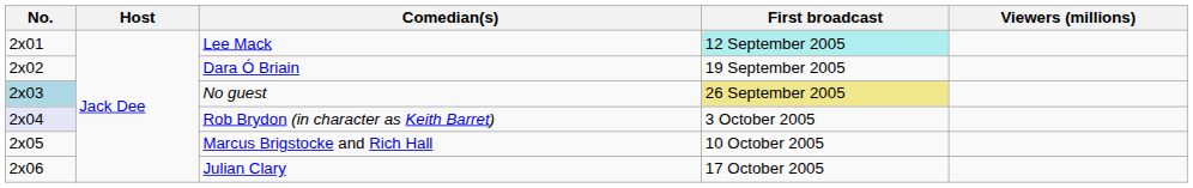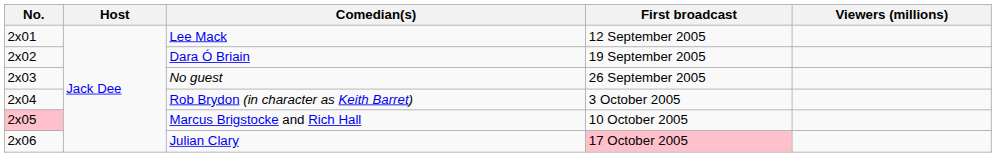Lee Mack | First broadcast: paleturquoise background -> no background
No guest | No.: lightblue background -> no background
No guest | First broadcast: khaki background -> no background
Rob Brydon (in character as Keith Barret) | No.: lavender background -> no background
Marcus Brigstocke and Rich Hall | No.: no background -> pink background
Julian Clary | First broadcast: no background -> pink background
